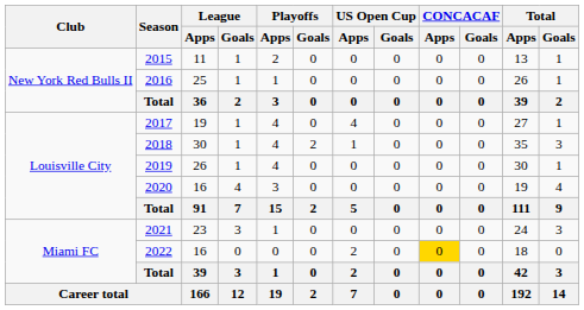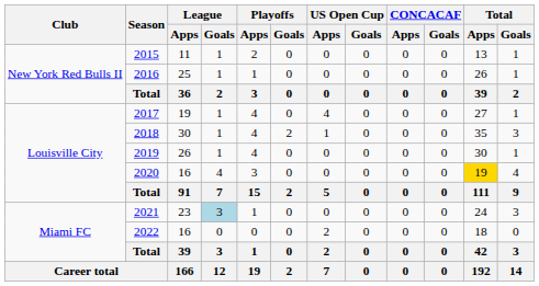2020 | Total / Apps: no background -> gold background
2021 | League / Goals: no background -> lightblue background
2022 | CONCACAF / Apps: gold background -> no background
